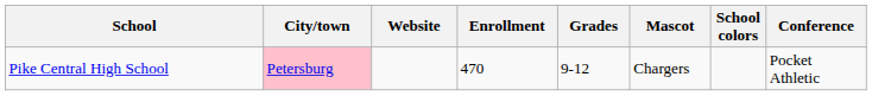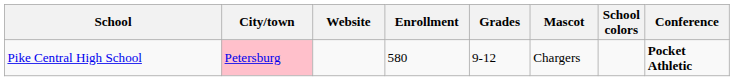Pike Central High School | Enrollment: 470 -> 580
Pike Central High School | Conference: normal -> bold
